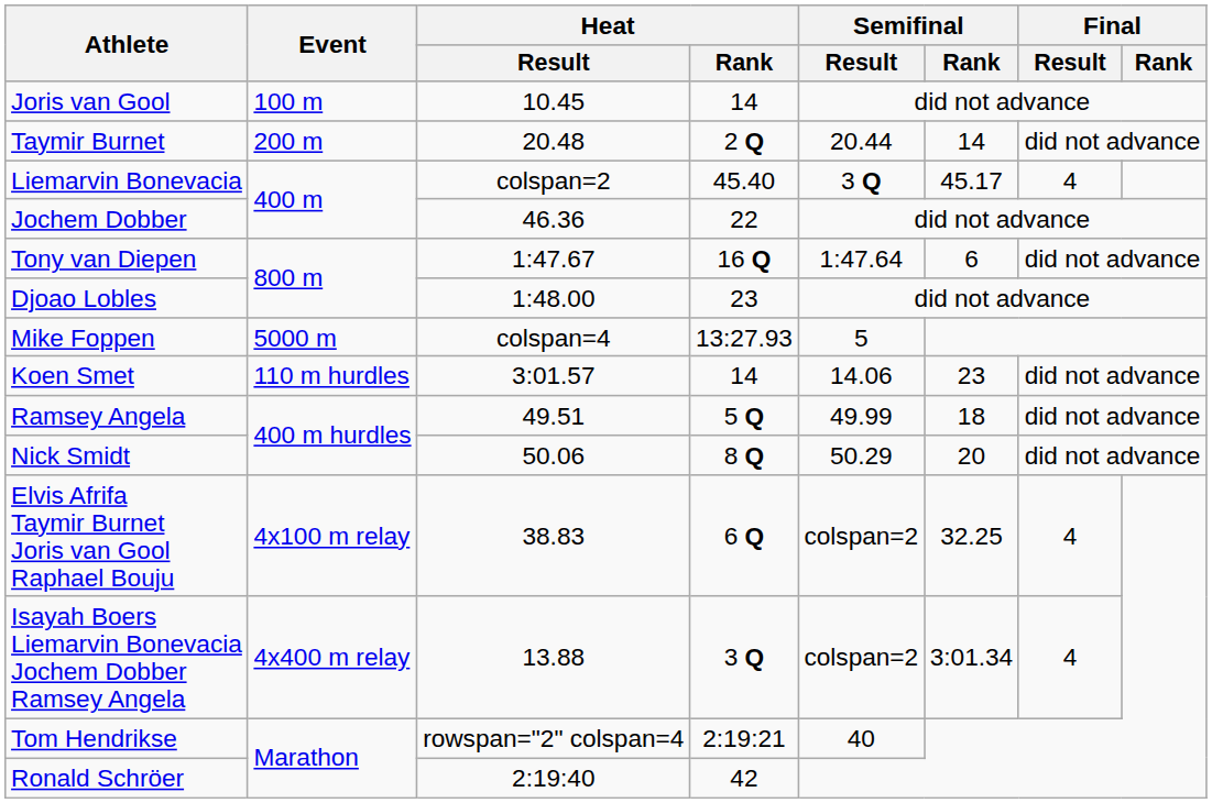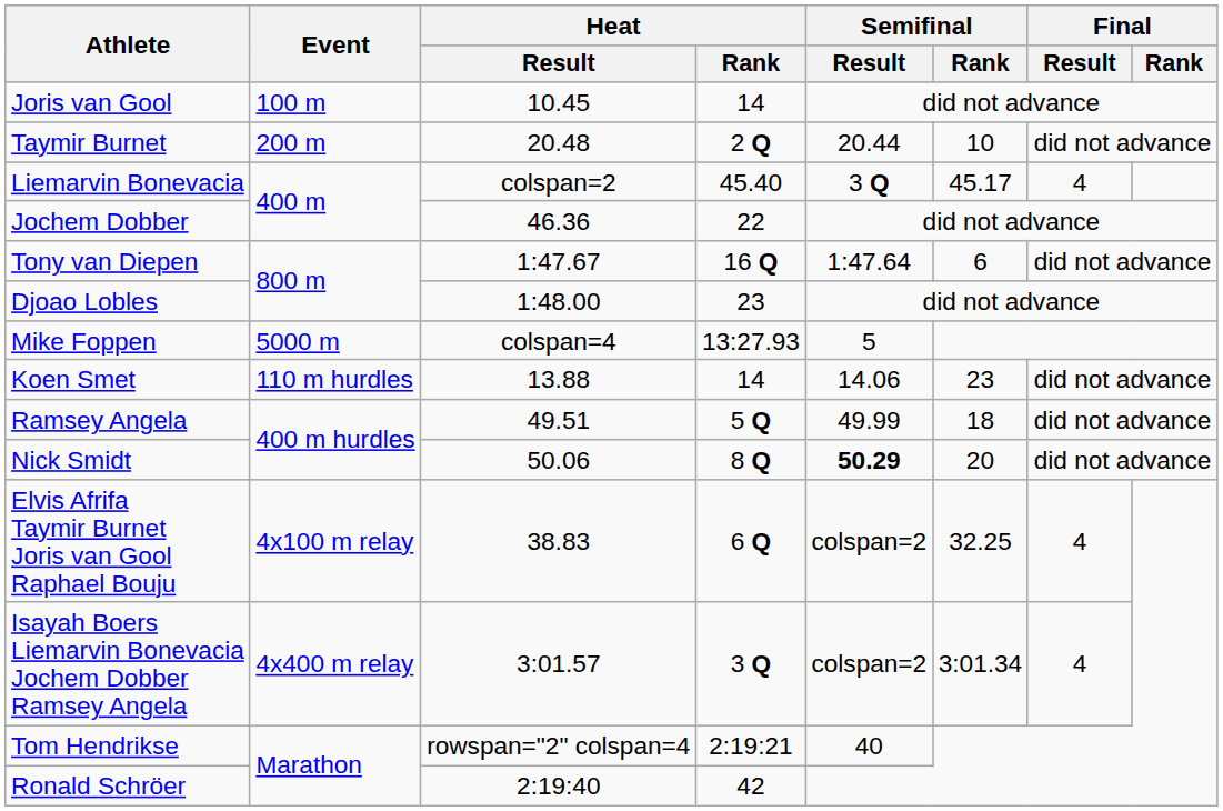Taymir Burnet | Semifinal / Rank: 14 -> 10
Koen Smet | Heat / Result: 3:01.57 -> 13.88
Nick Smidt | Semifinal / Result: normal -> bold
Isayah Boers Liemarvin Bonevacia Jochem Dobber Ramsey Angela | Heat / Result: 13.88 -> 3:01.57
